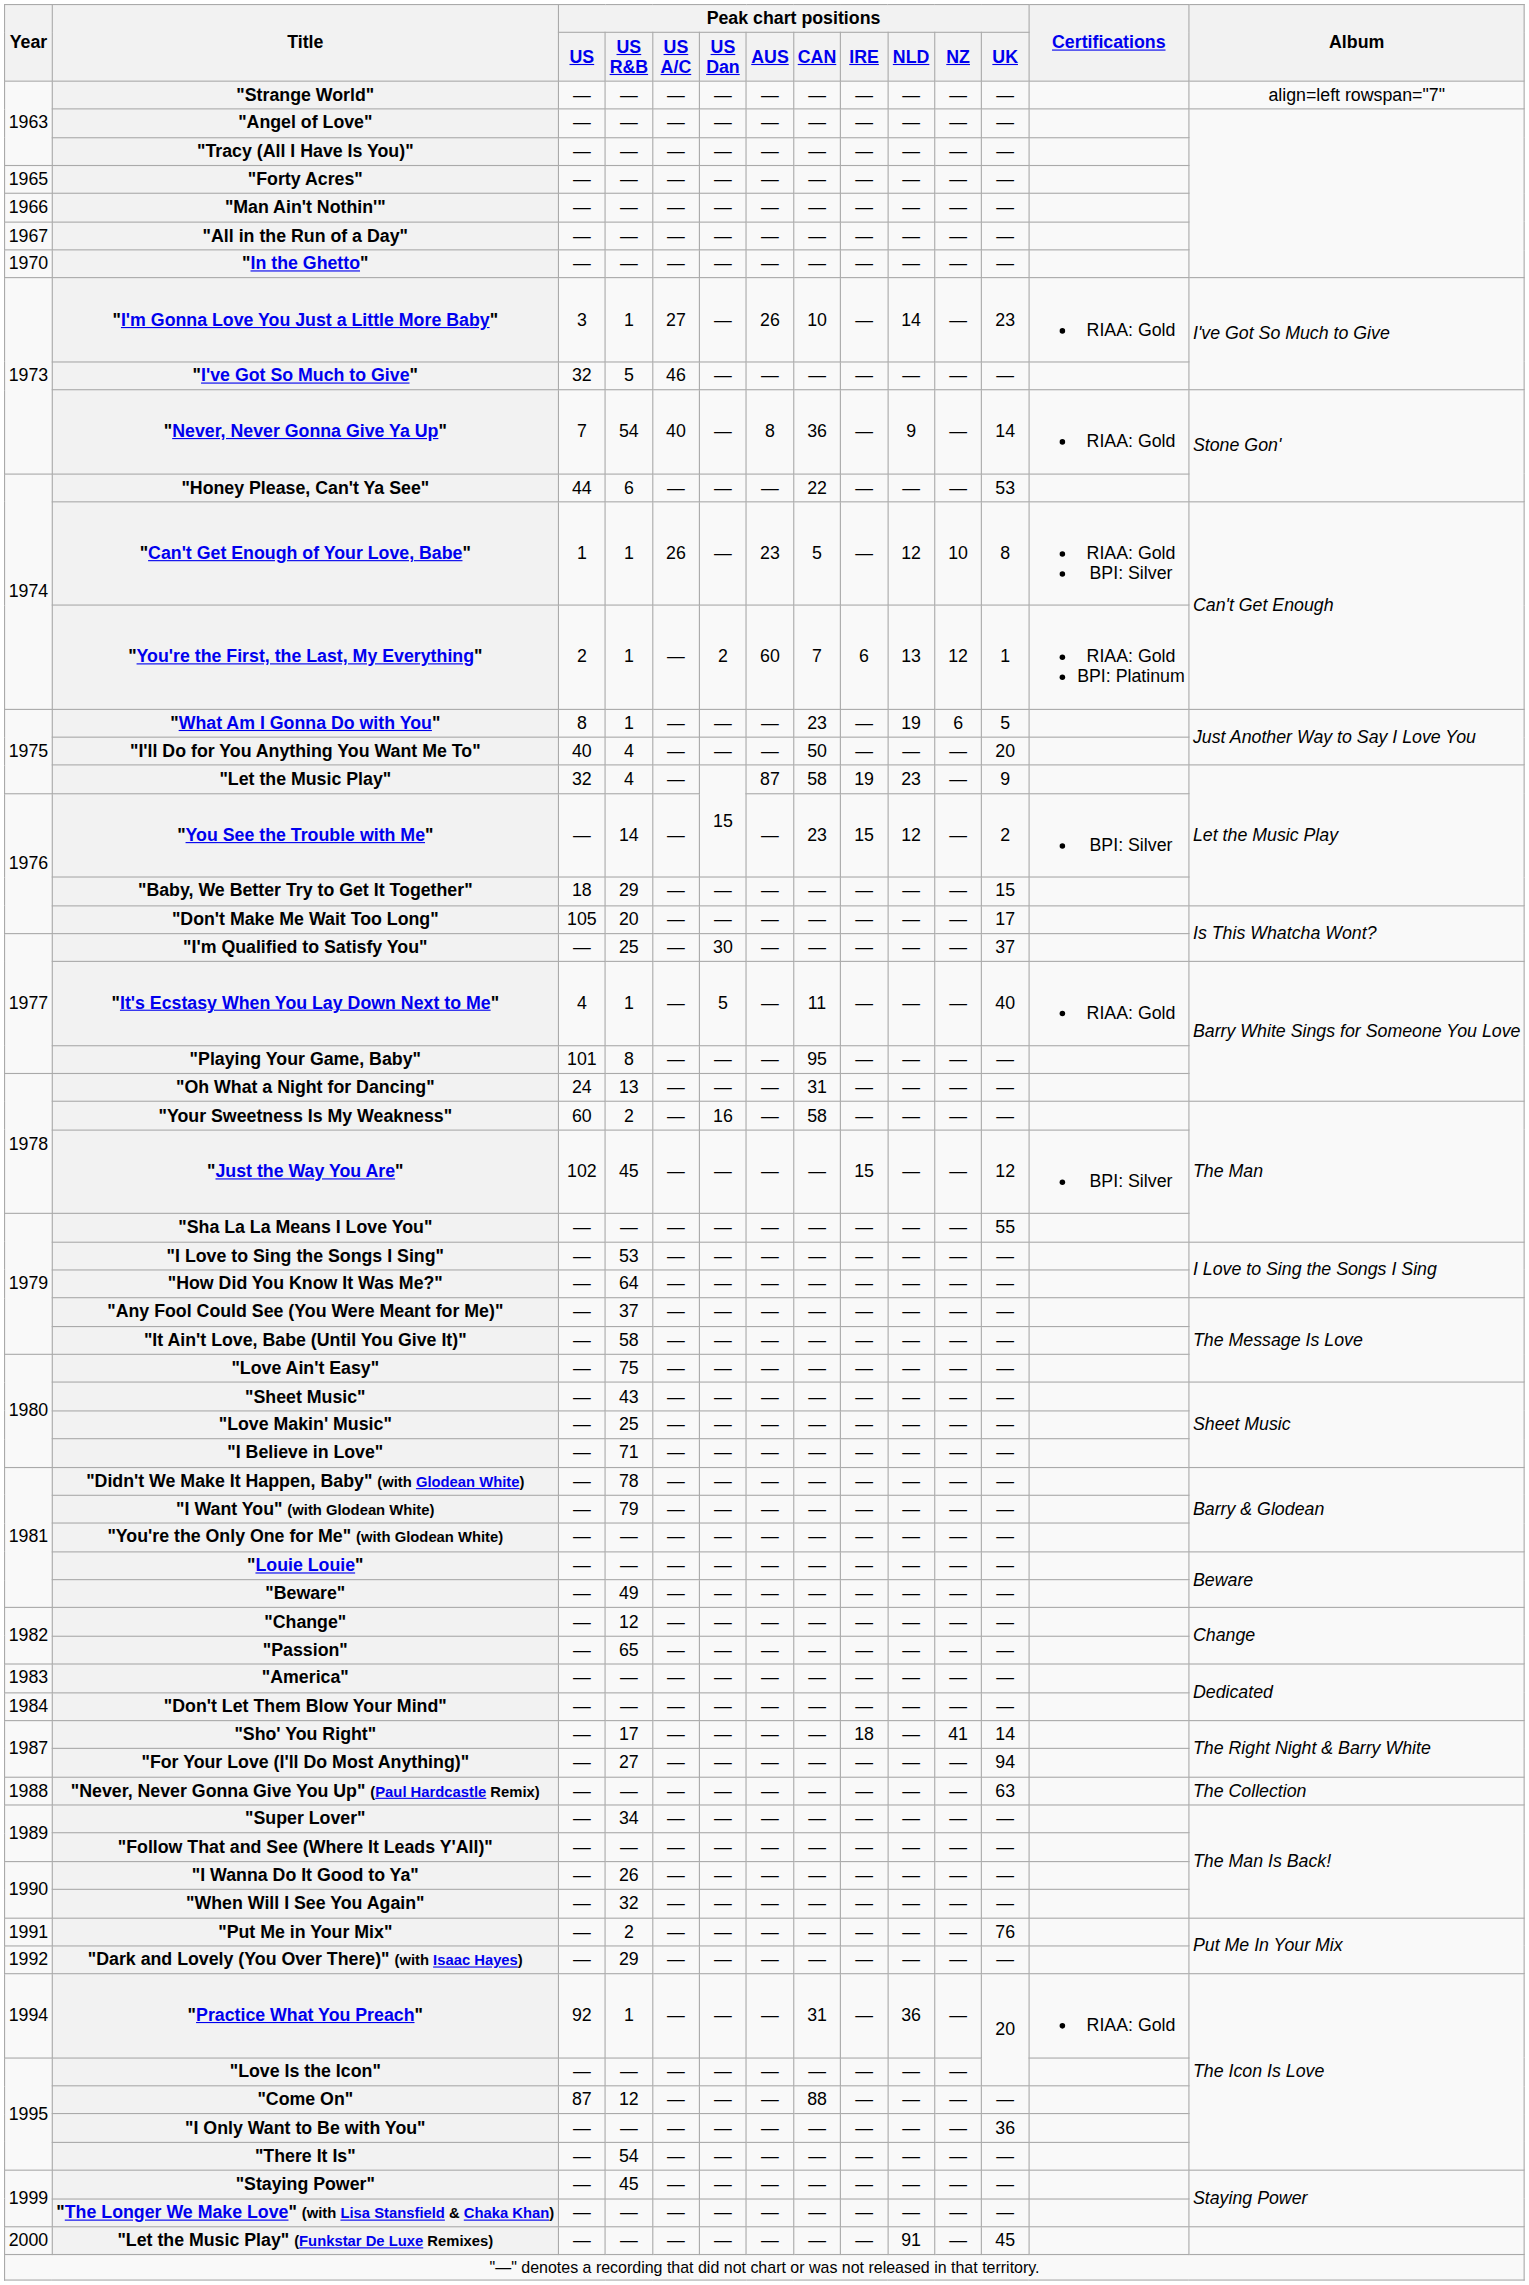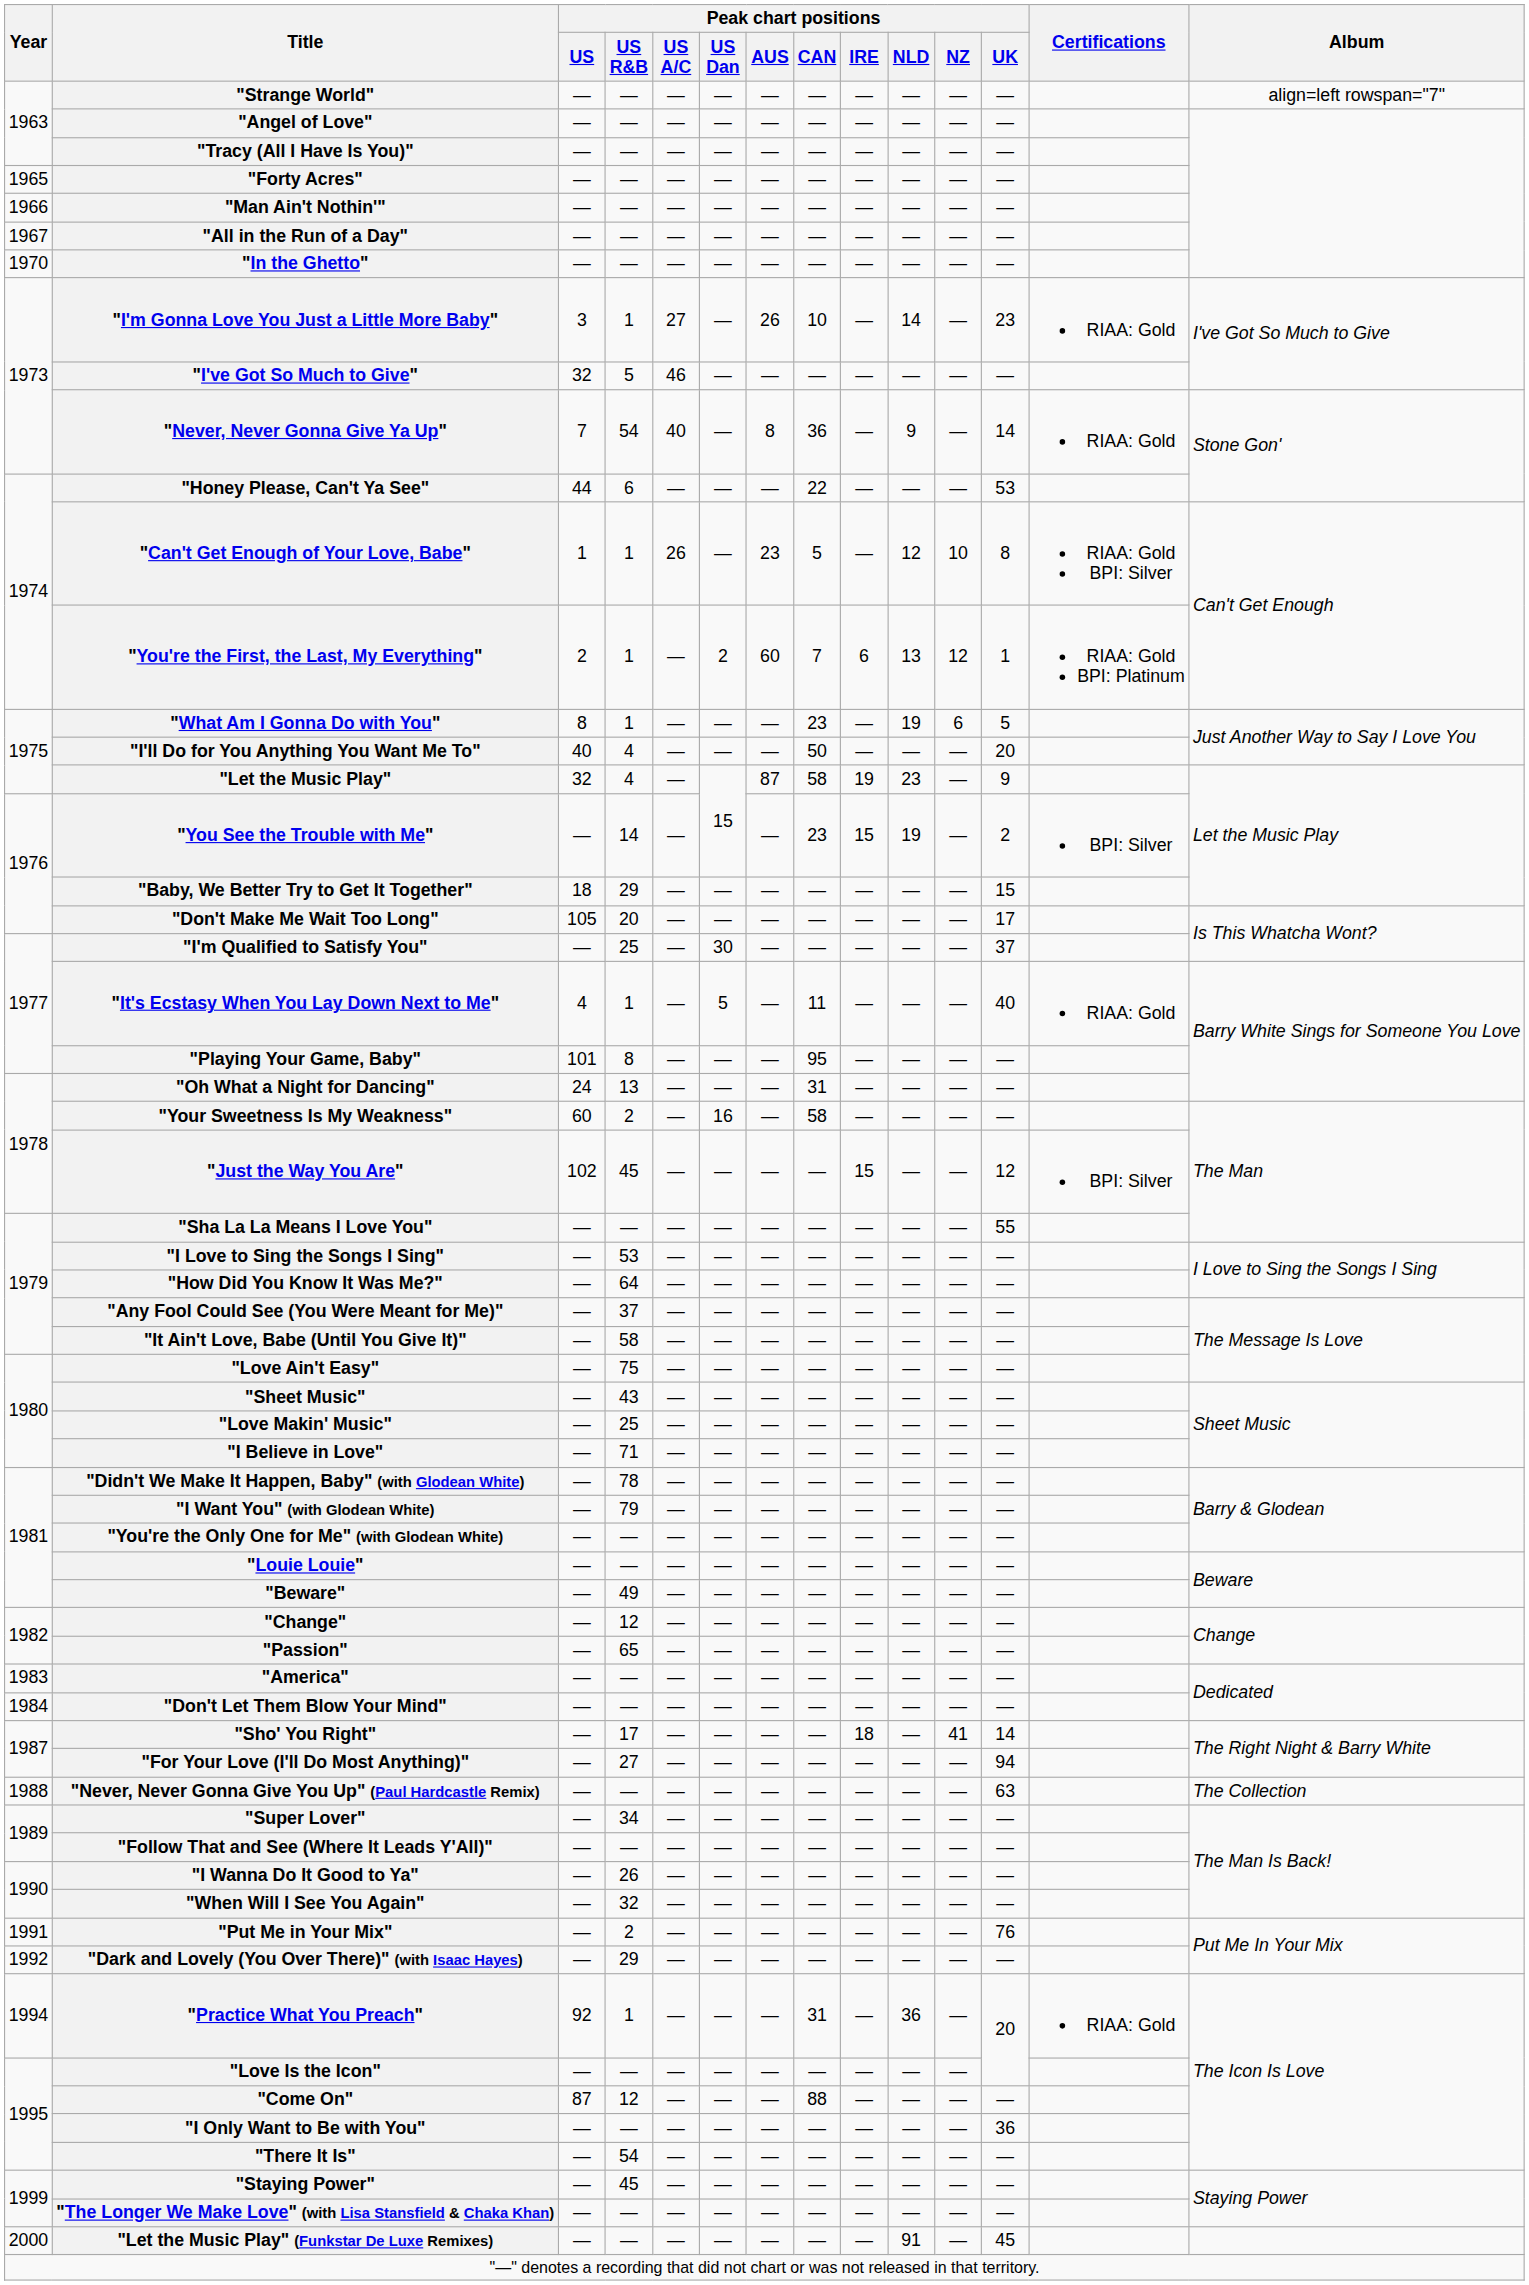"You See the Trouble with Me" | Peak chart positions / NLD: 12 -> 19
